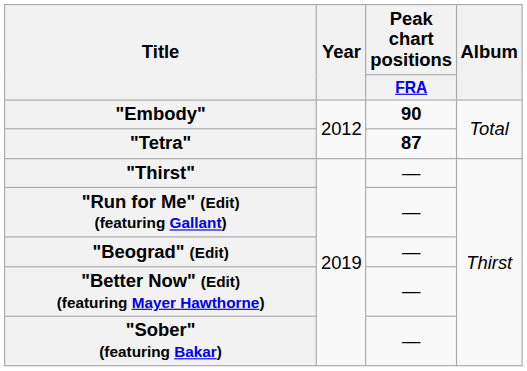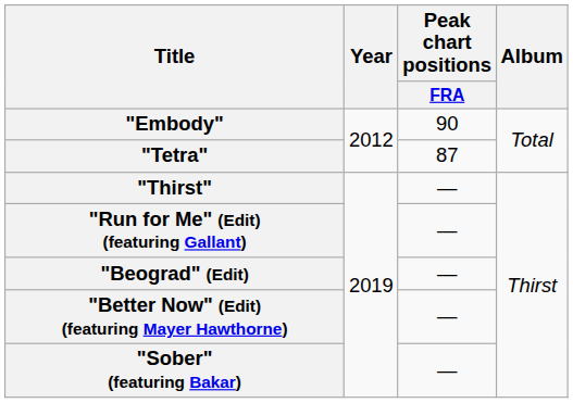"Embody" | Peak chart positions / FRA: bold -> normal
"Tetra" | Peak chart positions / FRA: bold -> normal
